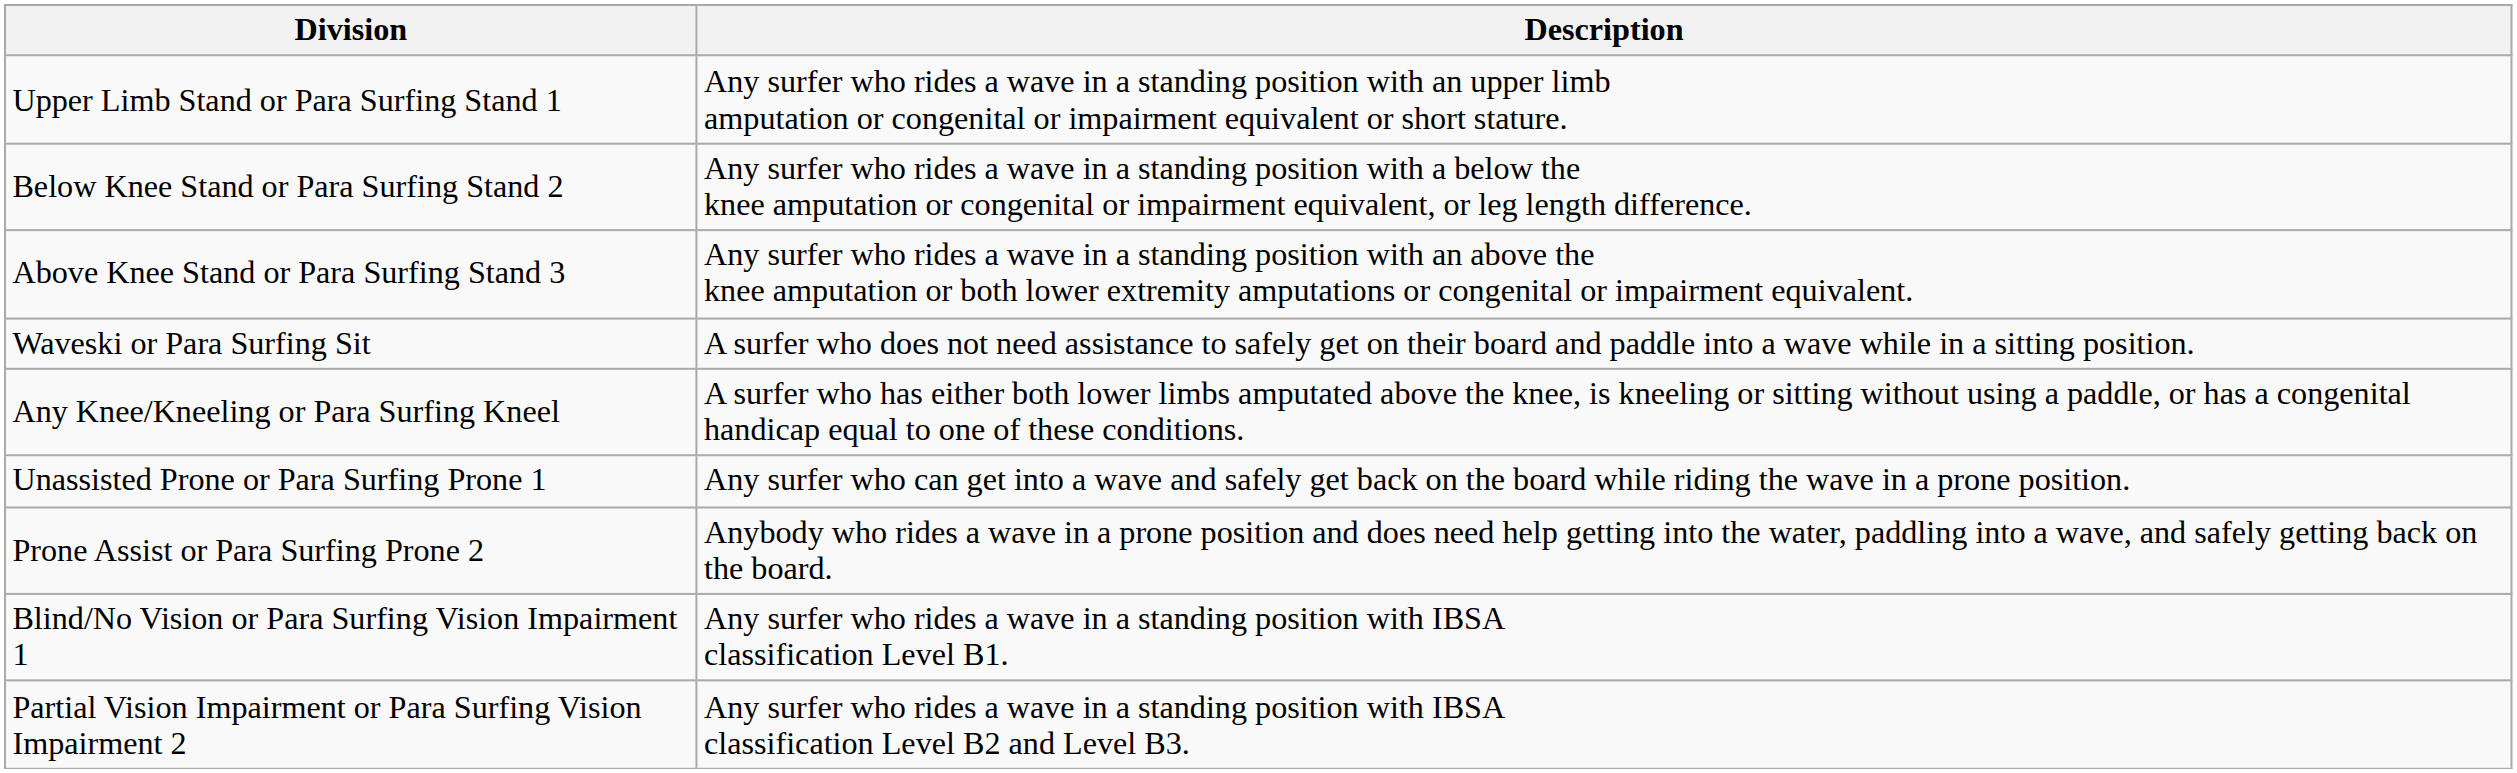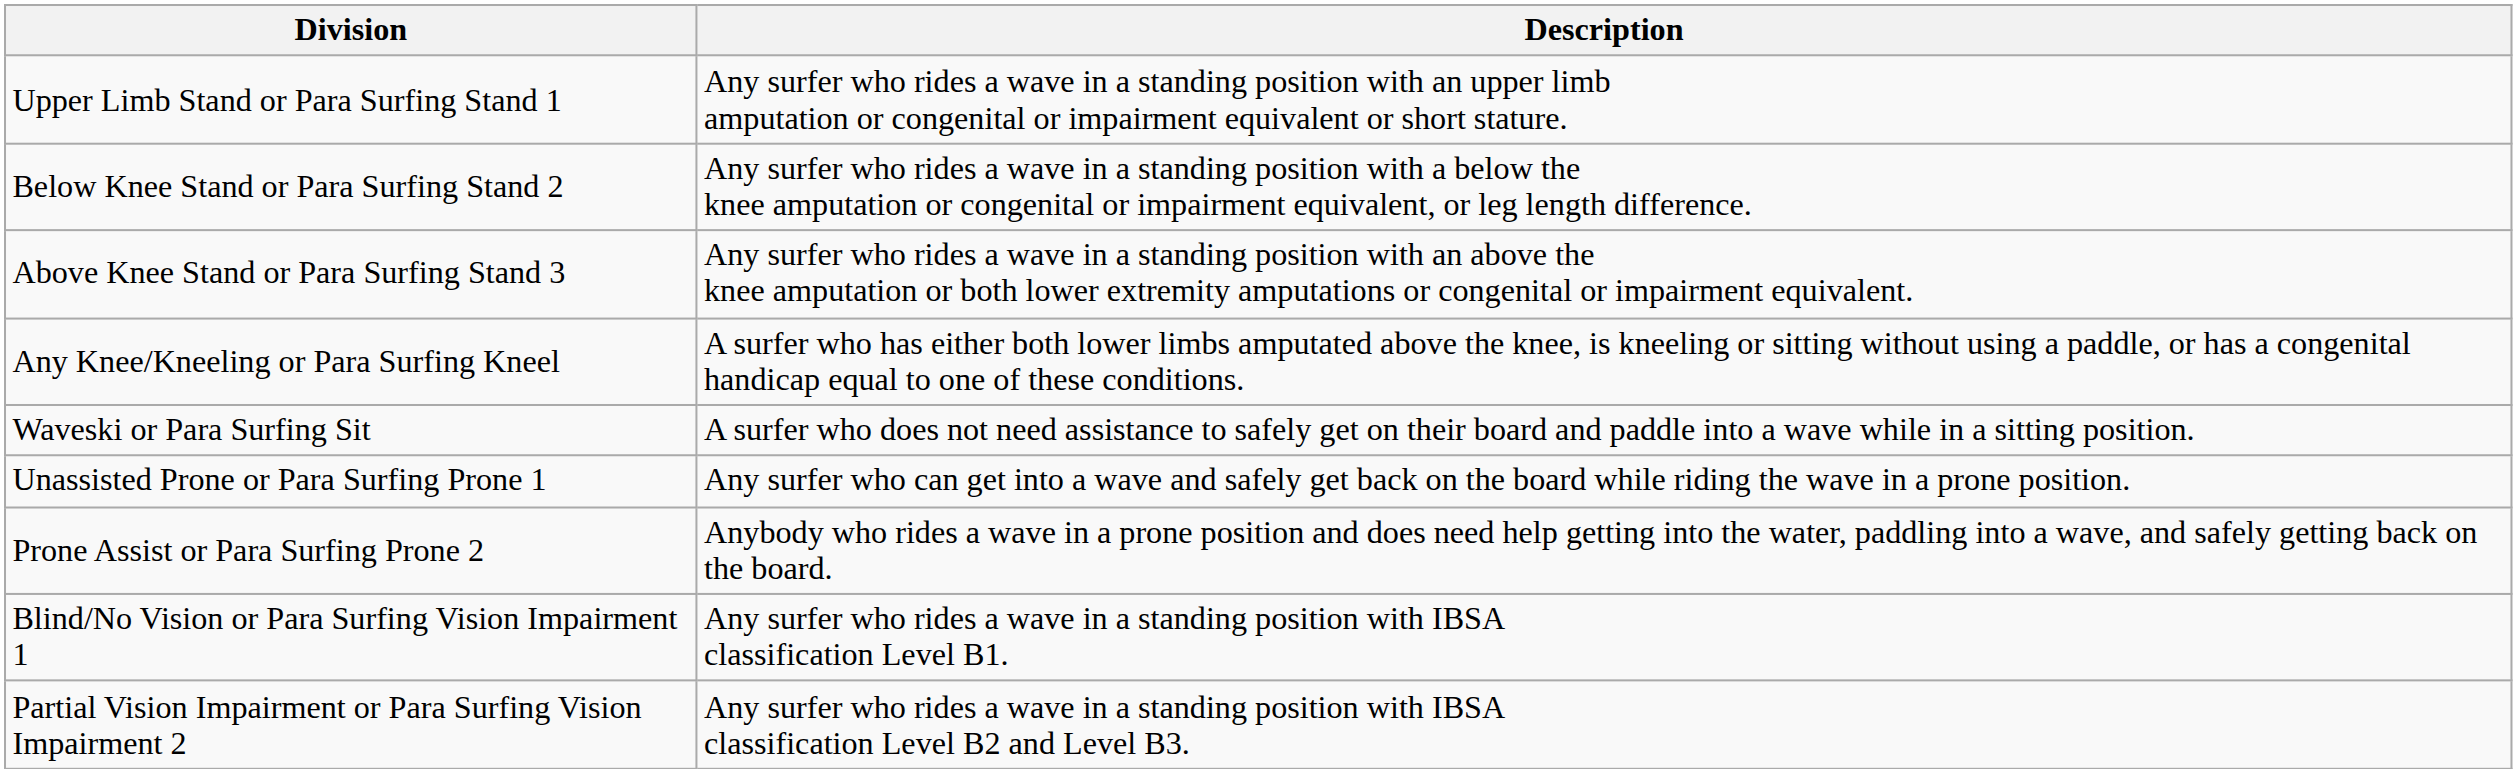rows swapped: Any Knee/Kneeling or Para Surfing Kneel <-> Waveski or Para Surfing Sit
